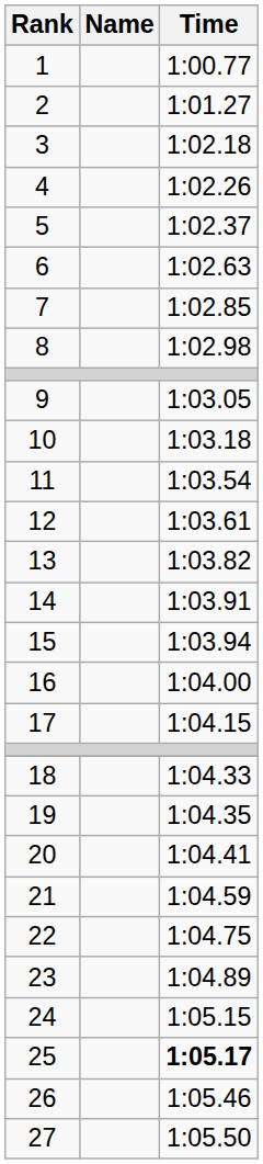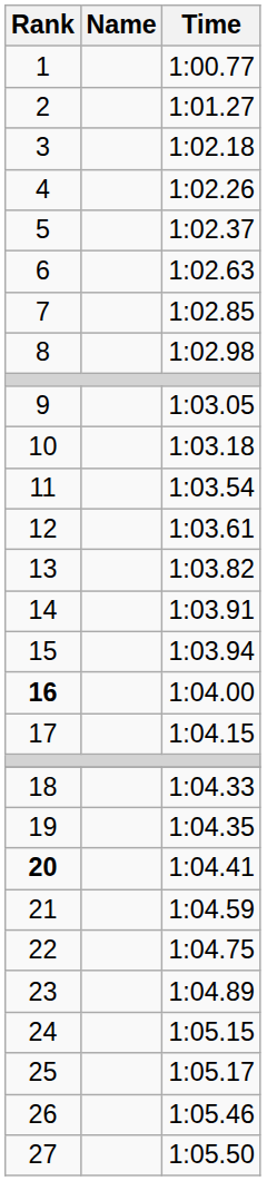16 | Rank: normal -> bold
20 | Rank: normal -> bold
25 | Time: bold -> normal
